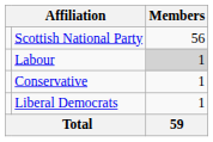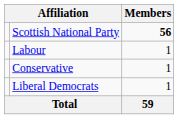Scottish National Party | Members: normal -> bold
Labour | Members: lightgrey background -> no background
